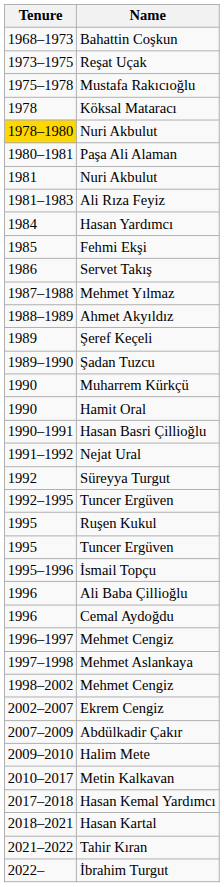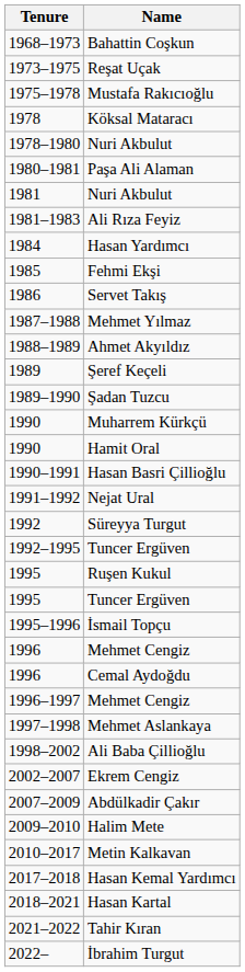row 6 | Tenure: gold background -> no background
row 26 | Name: Ali Baba Çillioğlu -> Mehmet Cengiz
row 30 | Name: Mehmet Cengiz -> Ali Baba Çillioğlu
